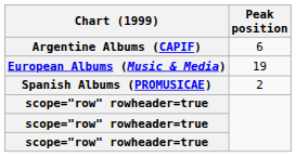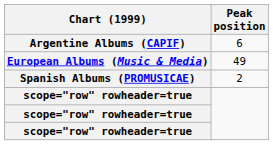European Albums (Music & Media) | Peak position: 19 -> 49
